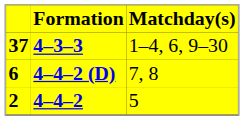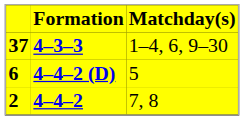6 | Matchday(s): 7, 8 -> 5
2 | Matchday(s): 5 -> 7, 8
